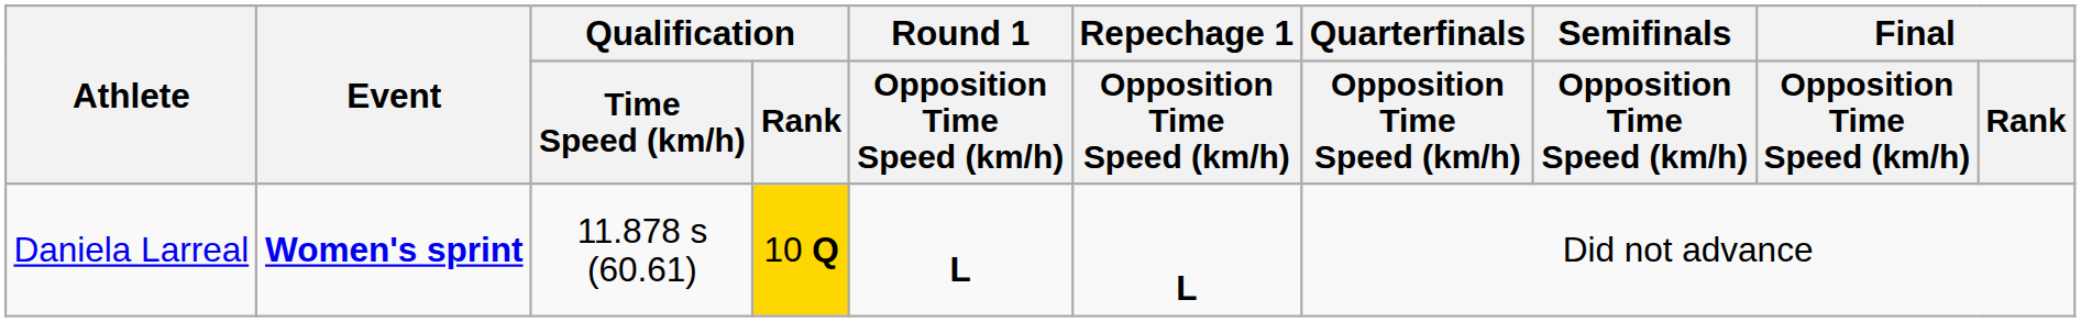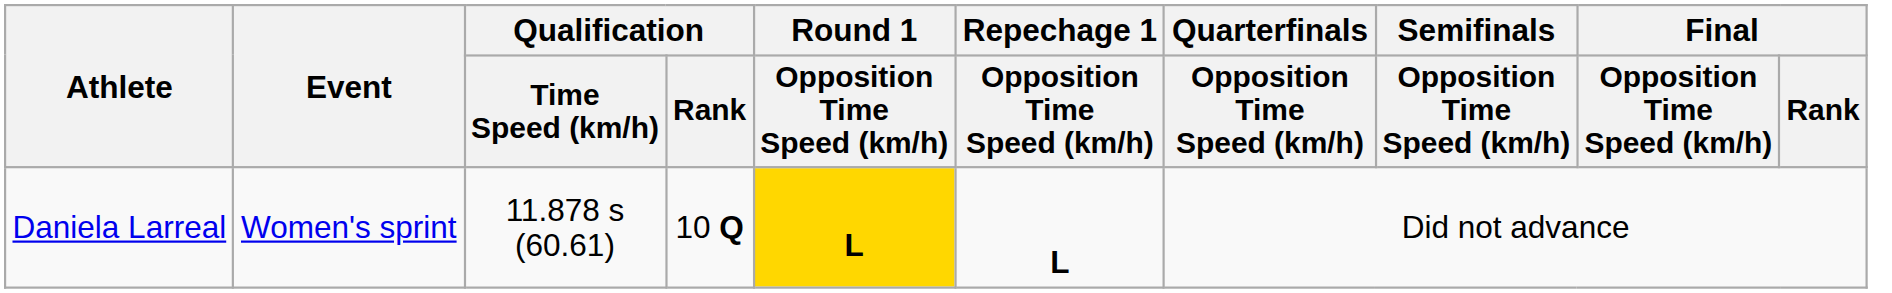Daniela Larreal | Event: bold -> normal
Daniela Larreal | Qualification / Rank: gold background -> no background
Daniela Larreal | Round 1 / Opposition Time Speed (km/h): no background -> gold background
